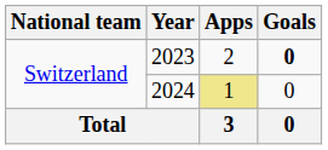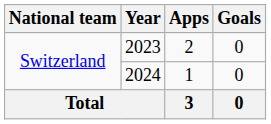2023 | Goals: bold -> normal
2024 | Apps: khaki background -> no background
